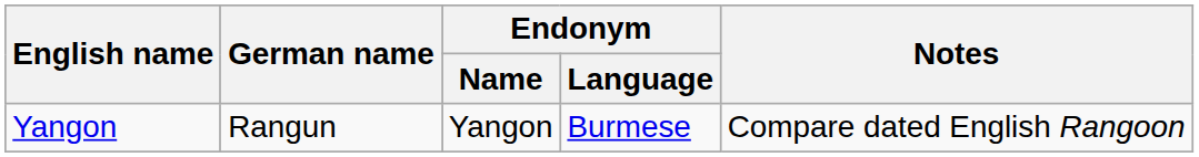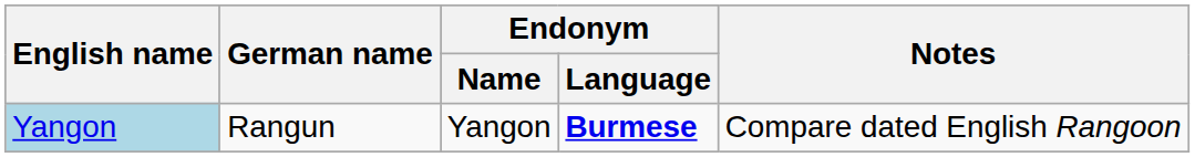row 3 | English name: no background -> lightblue background
row 3 | Endonym / Language: normal -> bold
